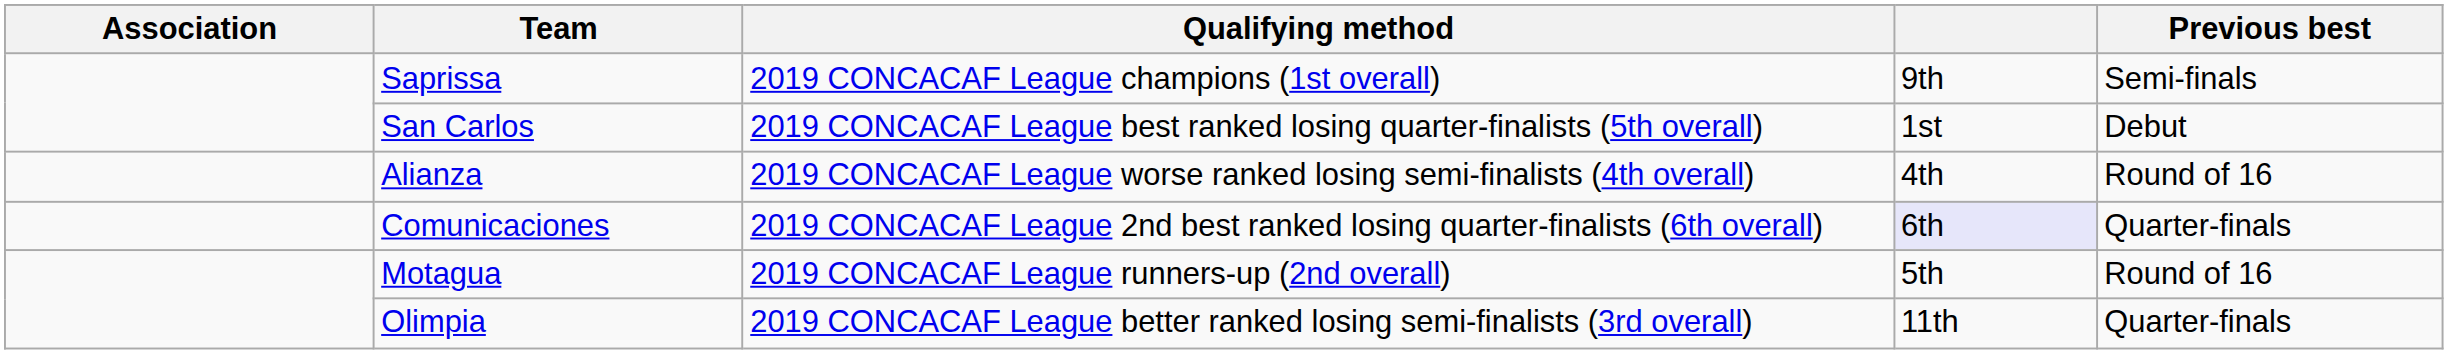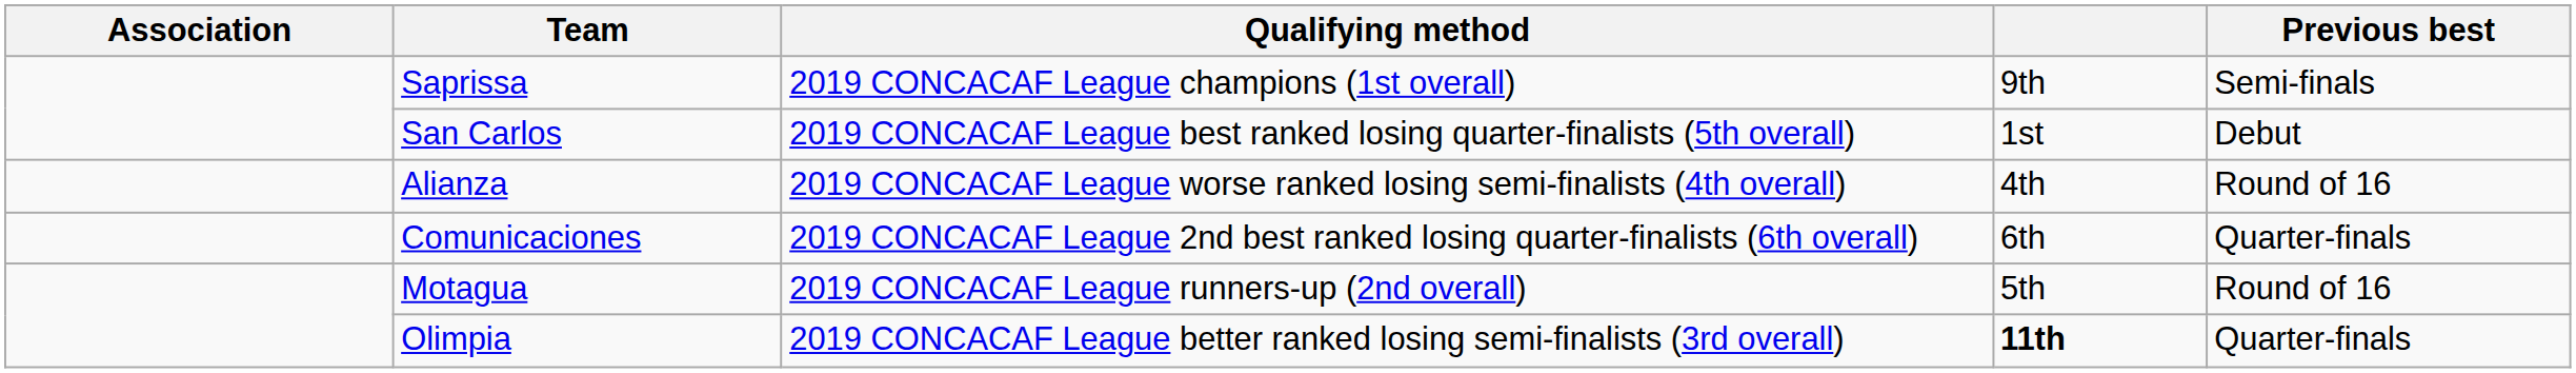row 5 | column 4: lavender background -> no background
row 7 | column 4: normal -> bold
